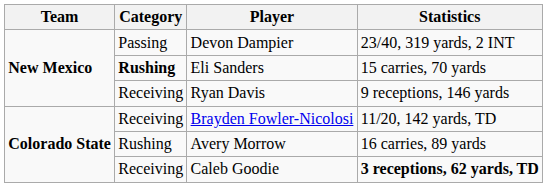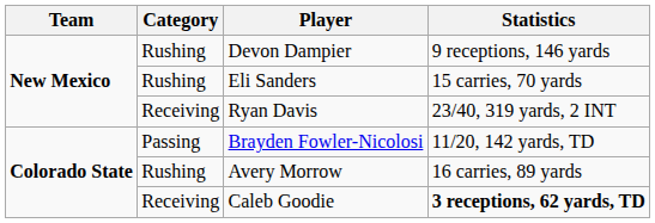Devon Dampier | Category: Passing -> Rushing
Devon Dampier | Statistics: 23/40, 319 yards, 2 INT -> 9 receptions, 146 yards
Eli Sanders | Category: bold -> normal
Ryan Davis | Statistics: 9 receptions, 146 yards -> 23/40, 319 yards, 2 INT
Brayden Fowler-Nicolosi | Category: Receiving -> Passing
